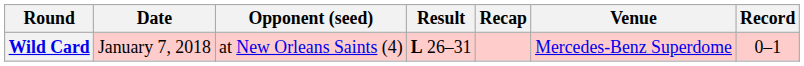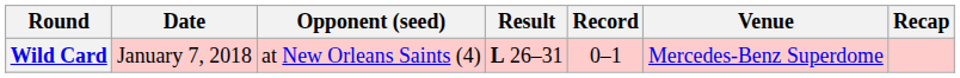columns swapped: Record <-> Recap
